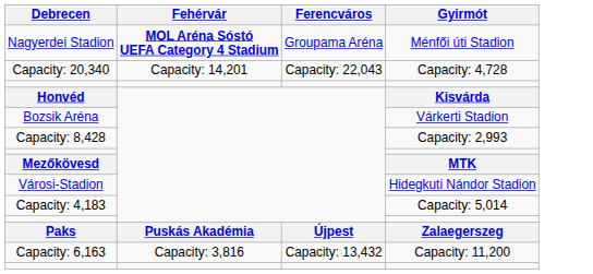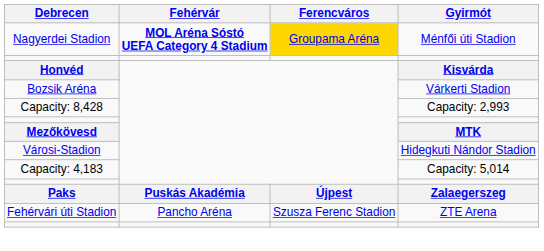Nagyerdei Stadion | Ferencváros: no background -> gold background
- row: Capacity: 20,340 | Capacity: 14,201 | Capacity: 22,043 | Capacity: 4,728
+ row: Fehérvári úti Stadion | Pancho Aréna | Szusza Ferenc Stadion | ZTE Arena
- row: Capacity: 6,163 | Capacity: 3,816 | Capacity: 13,432 | Capacity: 11,200
